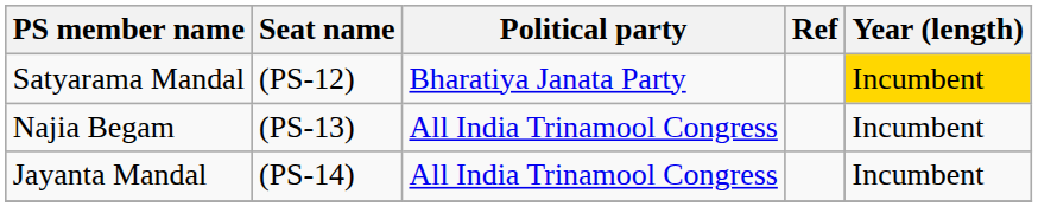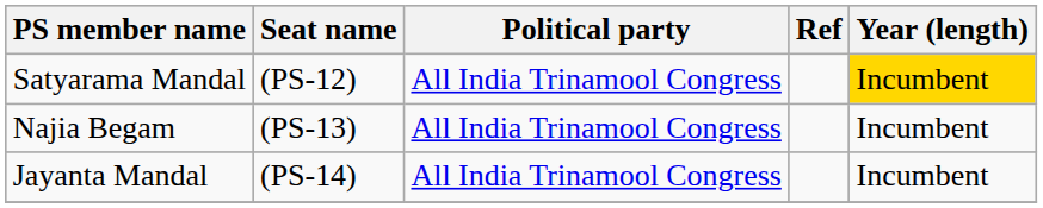Satyarama Mandal | Political party: Bharatiya Janata Party -> All India Trinamool Congress
